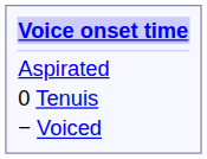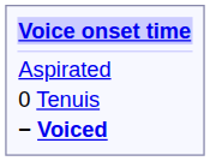row 4 | column 1: normal -> bold
